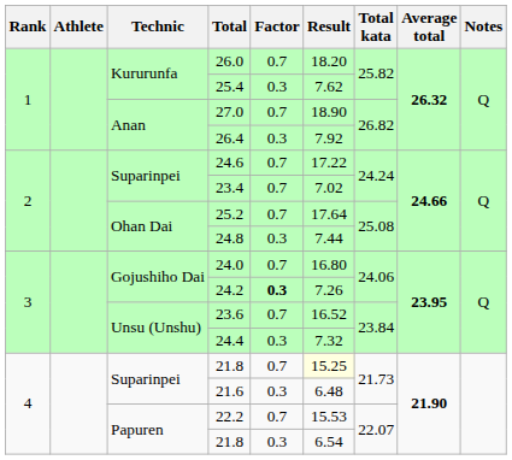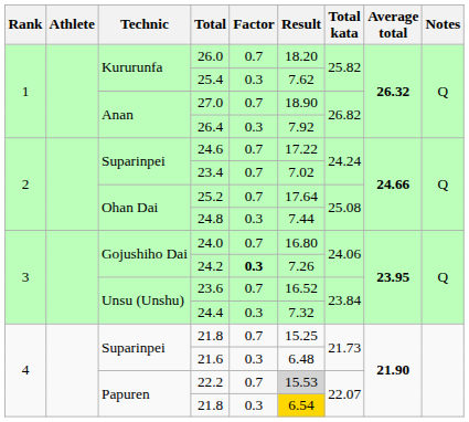Suparinpei / 21.8 | Result: lightyellow background -> no background
22.2 | Result: no background -> lightgrey background
Papuren / 21.8 | Result: no background -> gold background
